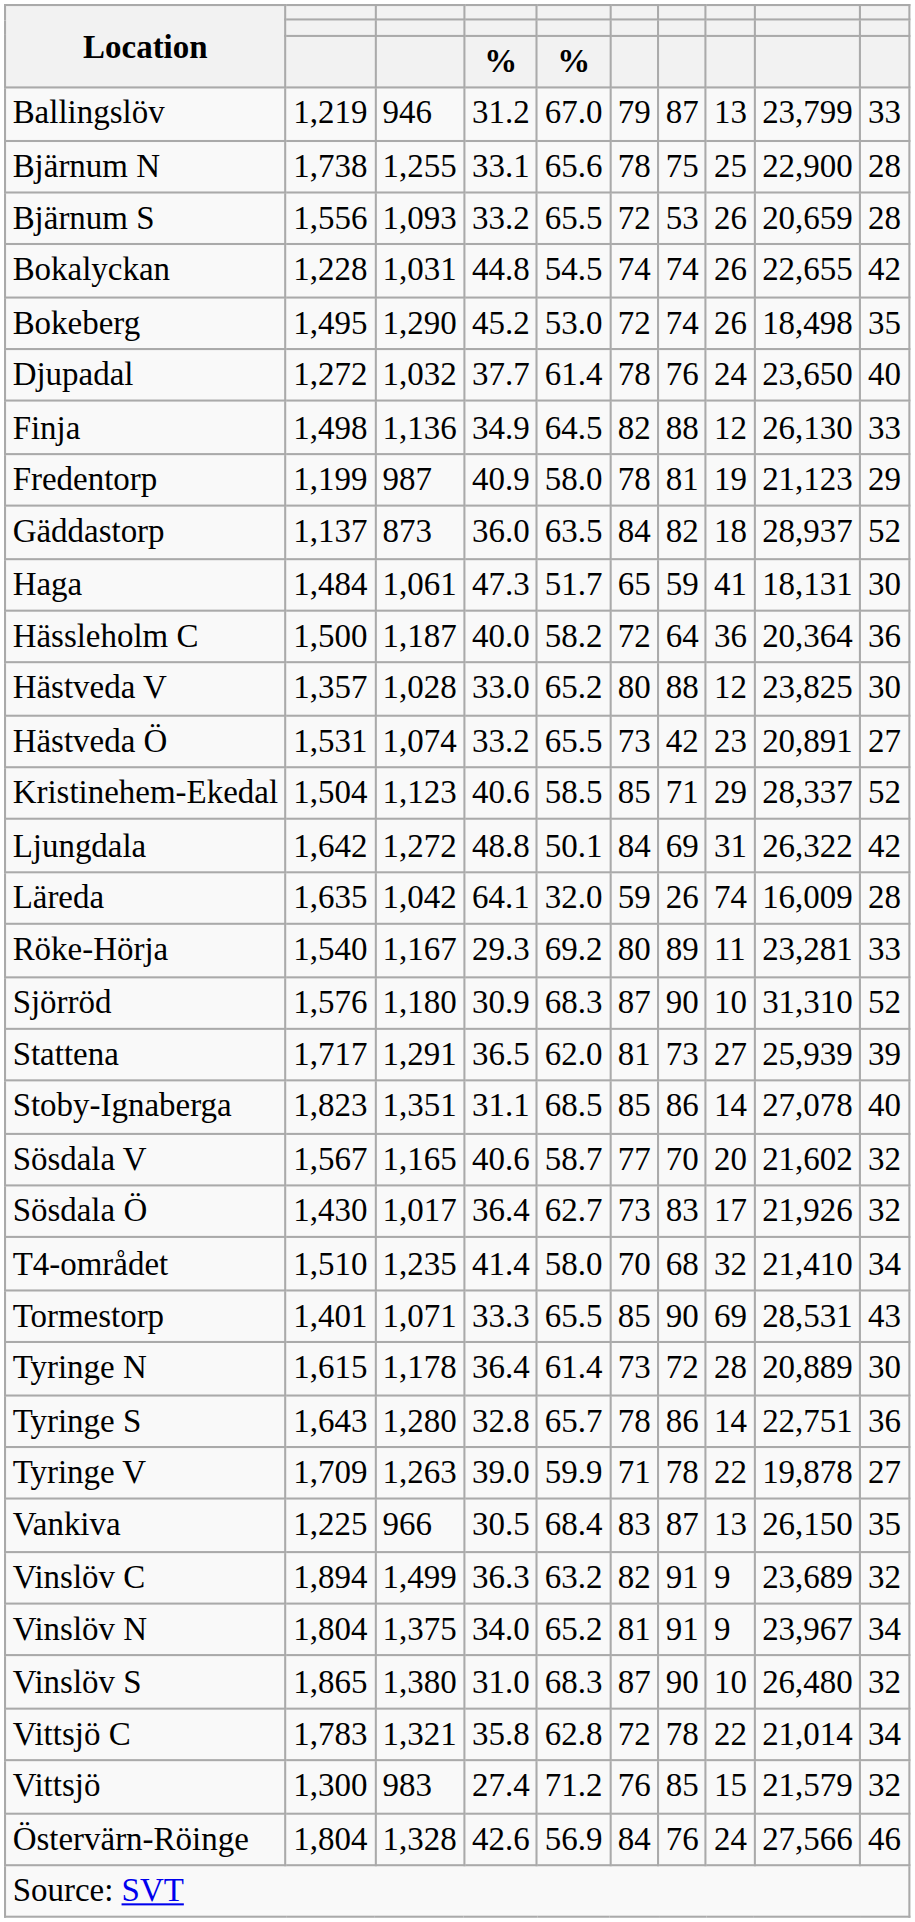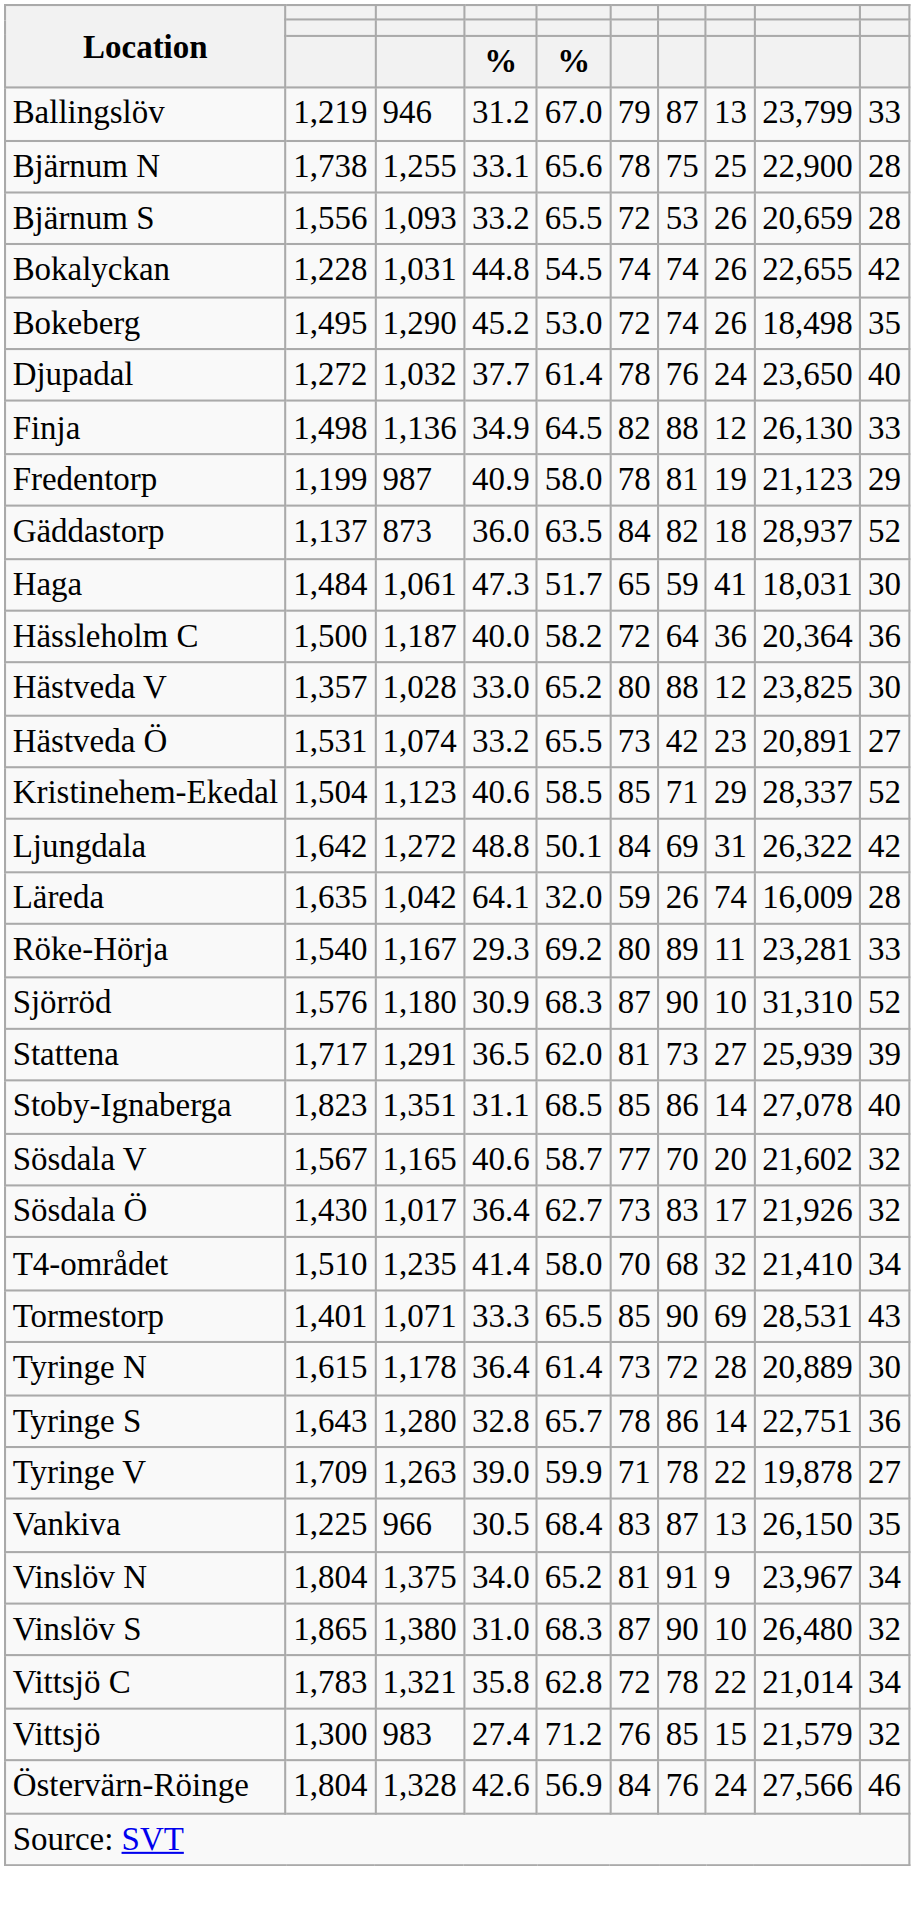Haga | column 9: 18,131 -> 18,031
- row: Vinslöv C | 1,894 | 1,499 | 36.3 | 63.2 | 82 | 91 | 9 | 23,689 | 32
